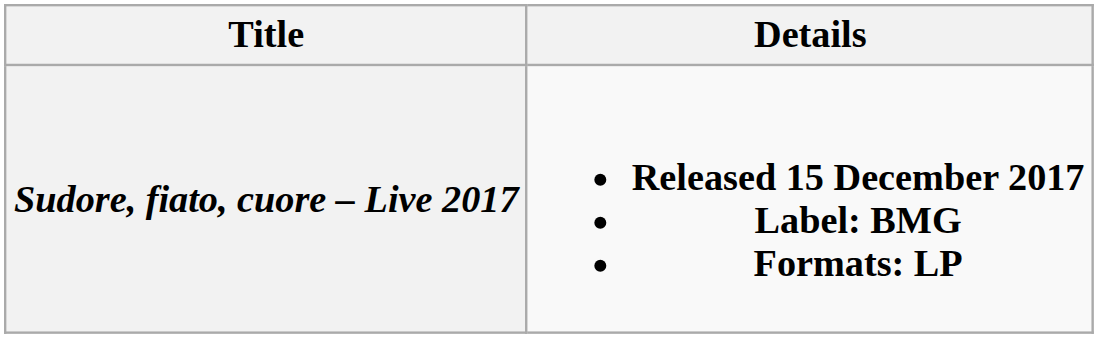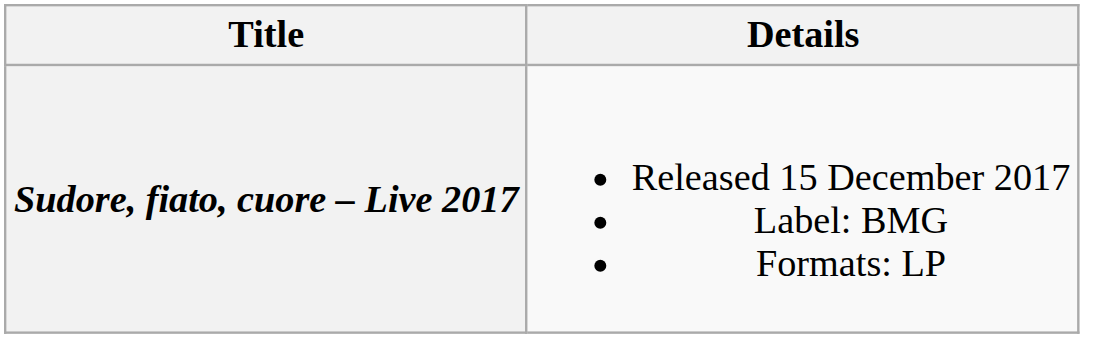Sudore, fiato, cuore – Live 2017 | Details: bold -> normal
